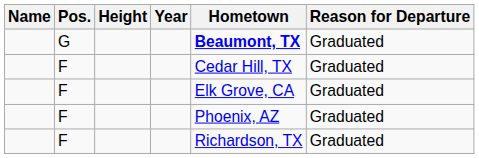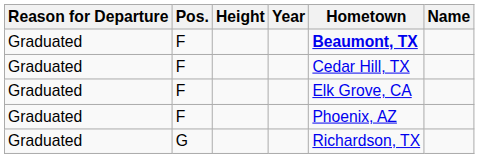columns swapped: Name <-> Reason for Departure
row 2 | Pos.: G -> F
row 6 | Pos.: F -> G
